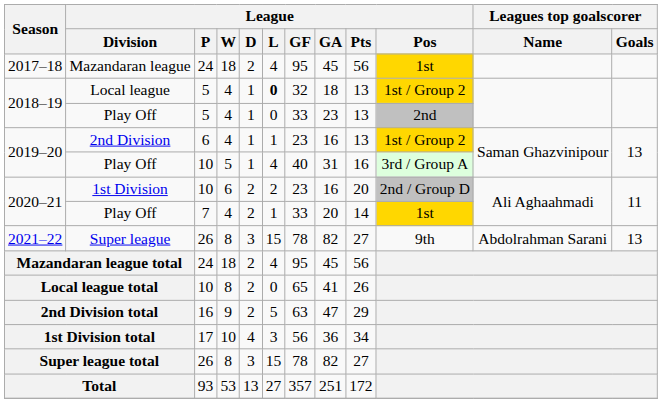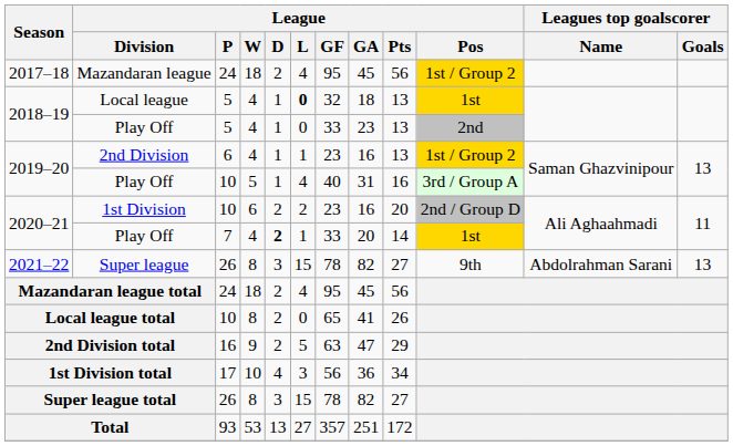Mazandaran league | League / Pos: 1st -> 1st / Group 2
Local league | League / Pos: 1st / Group 2 -> 1st
2020–21 / Play Off | League / D: normal -> bold
